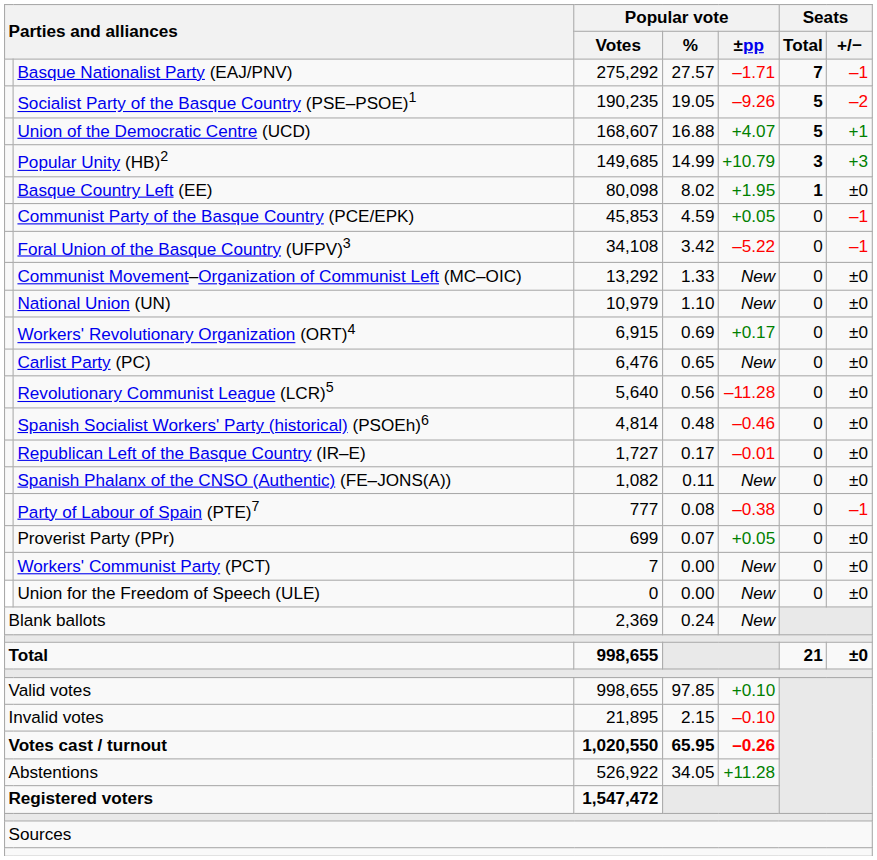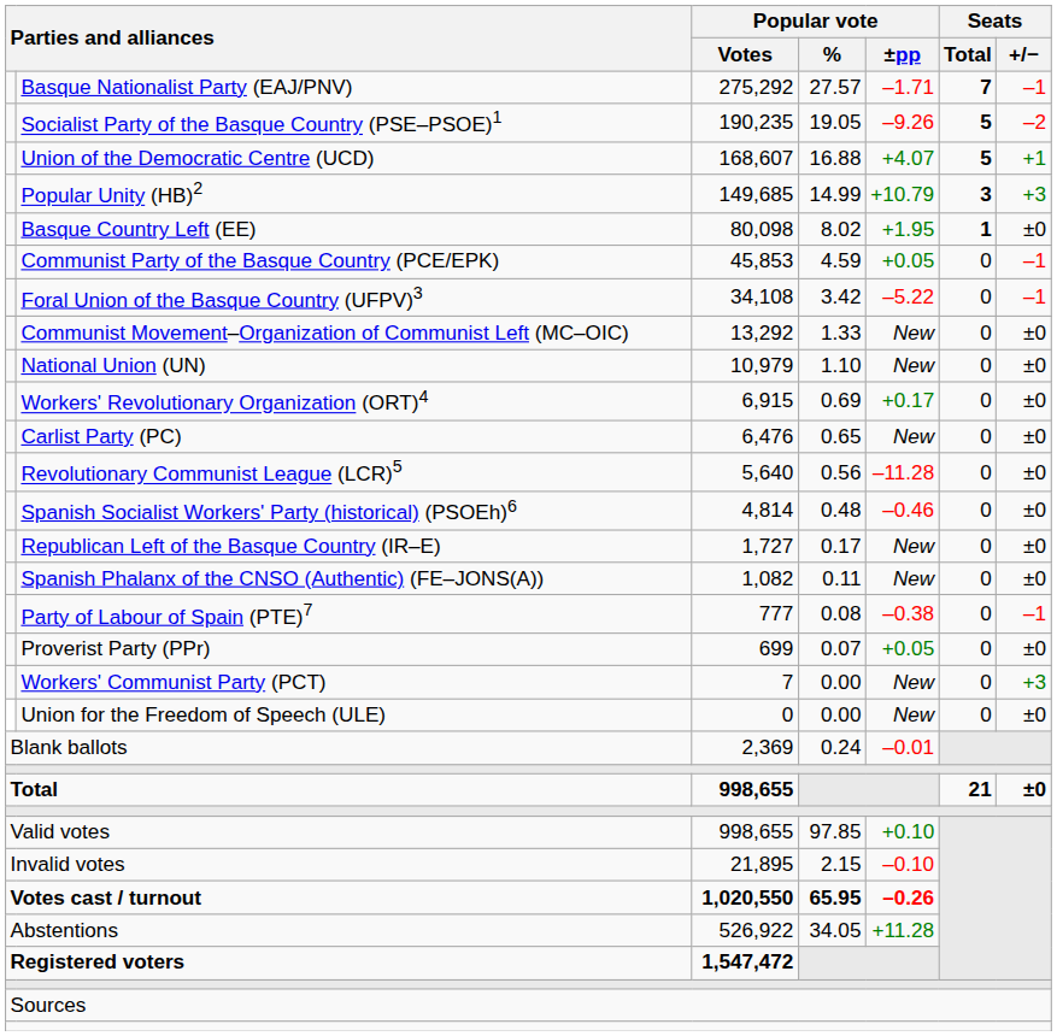Republican Left of the Basque Country (IR–E) | Popular vote / ±pp: –0.01 -> New
Workers' Communist Party (PCT) | Seats / +/−: ±0 -> +3
Blank ballots | Popular vote / ±pp: New -> –0.01
